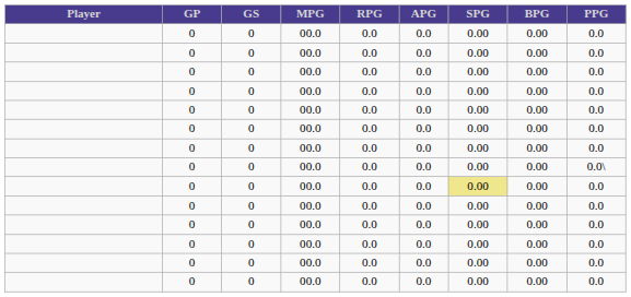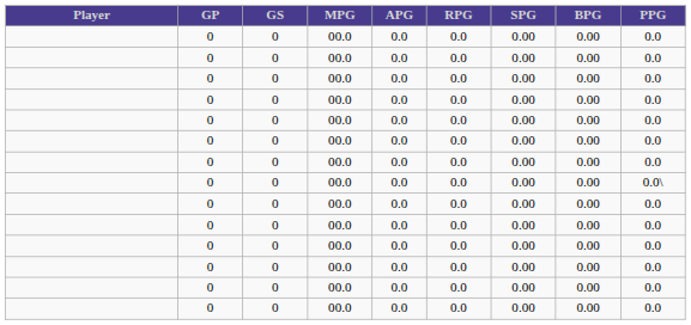columns swapped: RPG <-> APG
row 10 | SPG: khaki background -> no background
